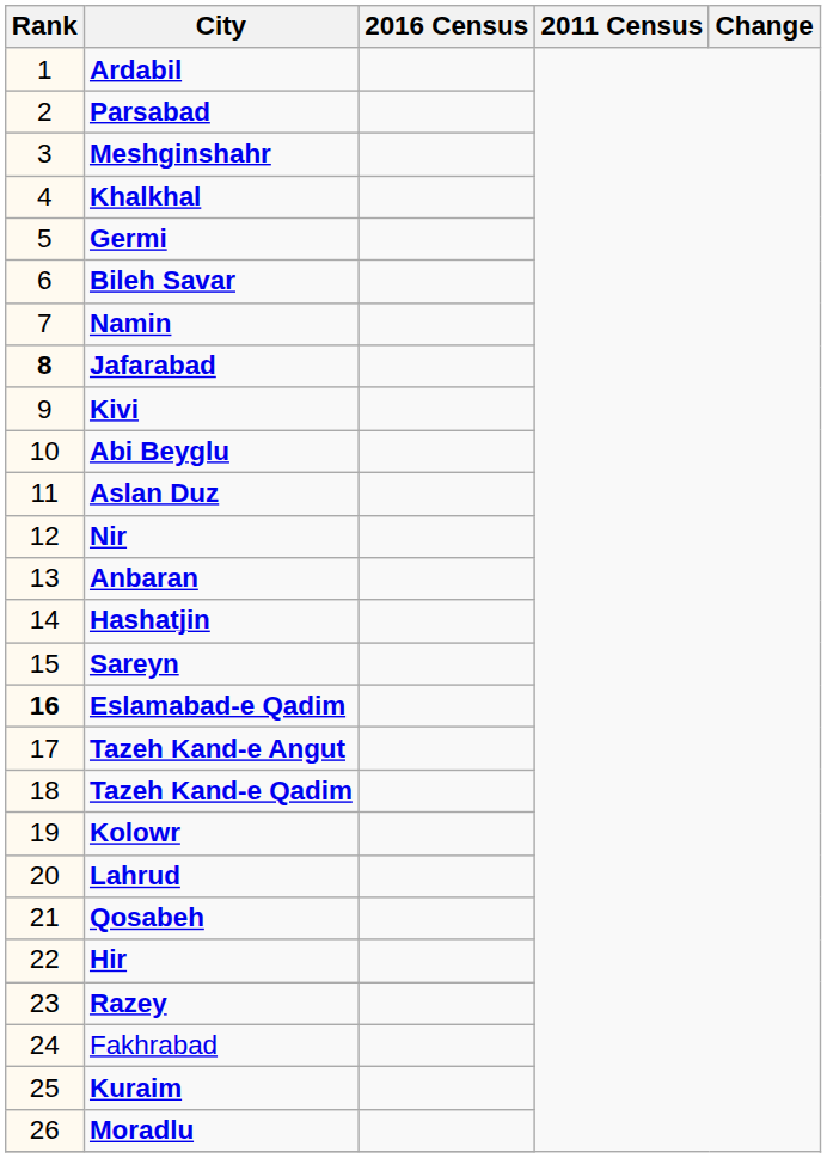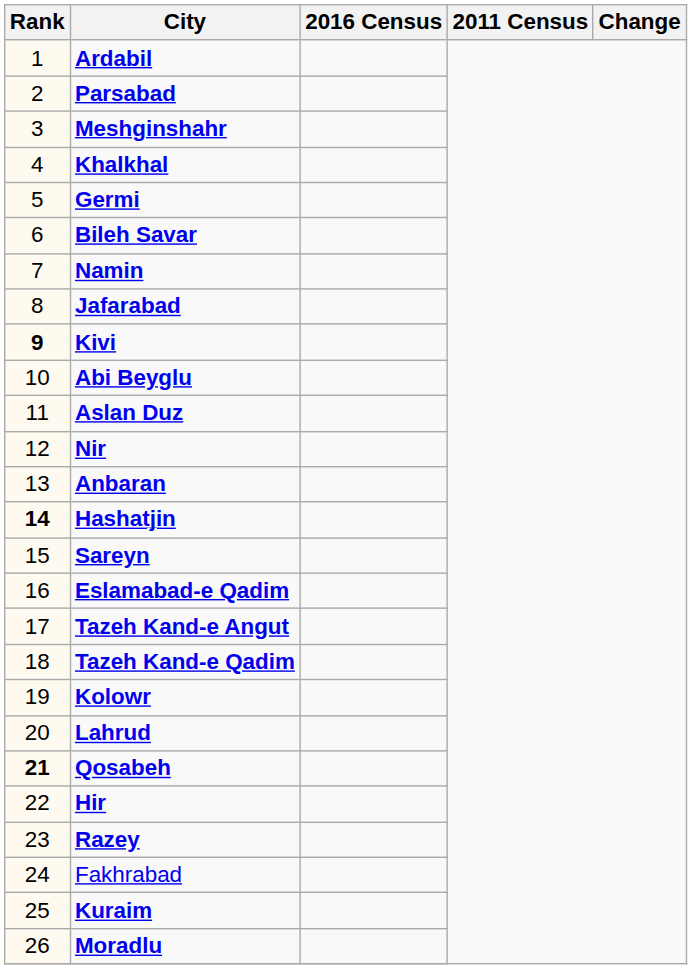Jafarabad | Rank: bold -> normal
Kivi | Rank: normal -> bold
Hashatjin | Rank: normal -> bold
Eslamabad-e Qadim | Rank: bold -> normal
Qosabeh | Rank: normal -> bold
